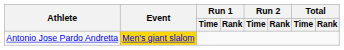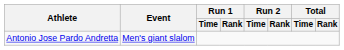Antonio Jose Pardo Andretta | Event: gold background -> no background
